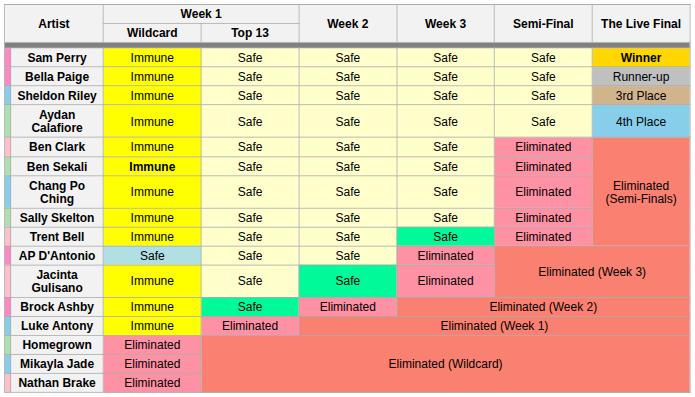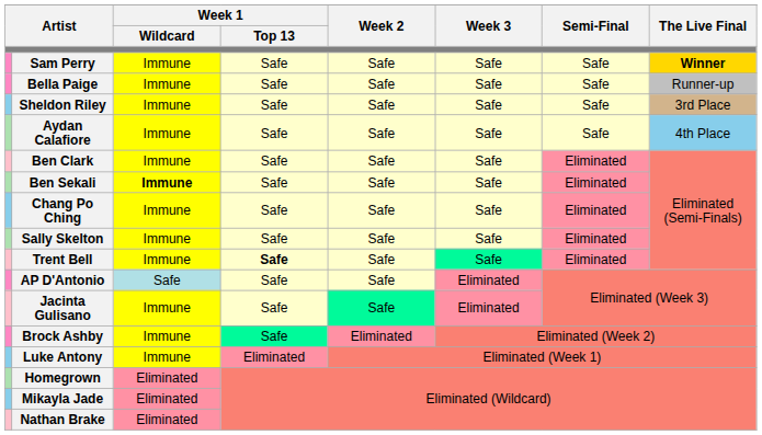Trent Bell | Week 1 / Top 13: normal -> bold
